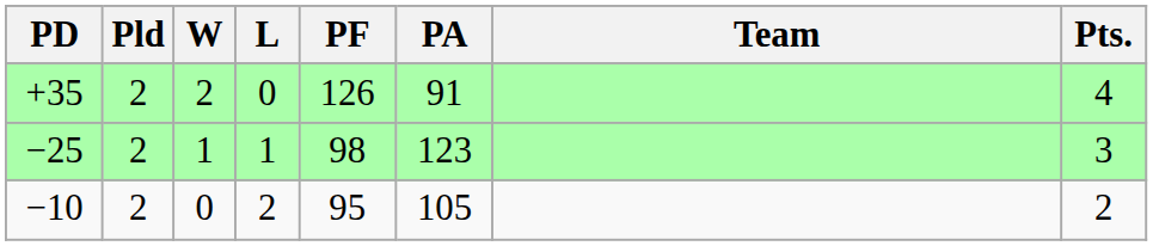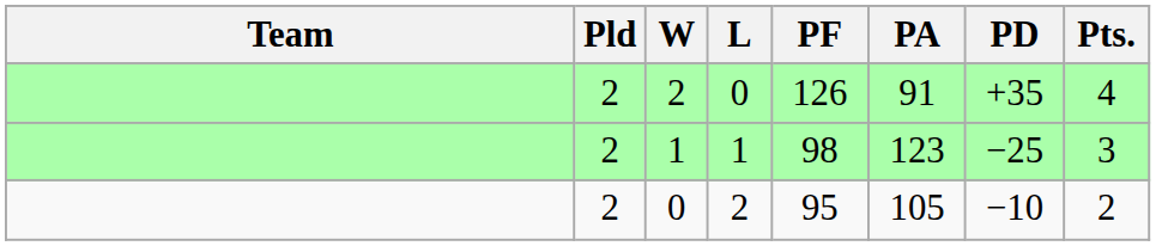columns swapped: Team <-> PD
